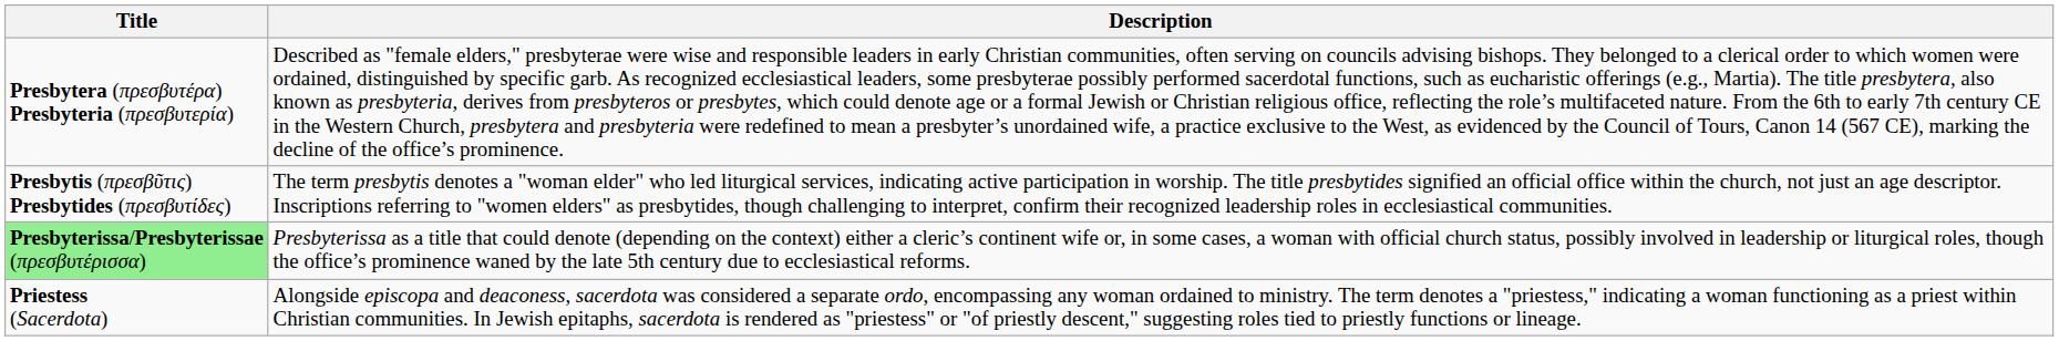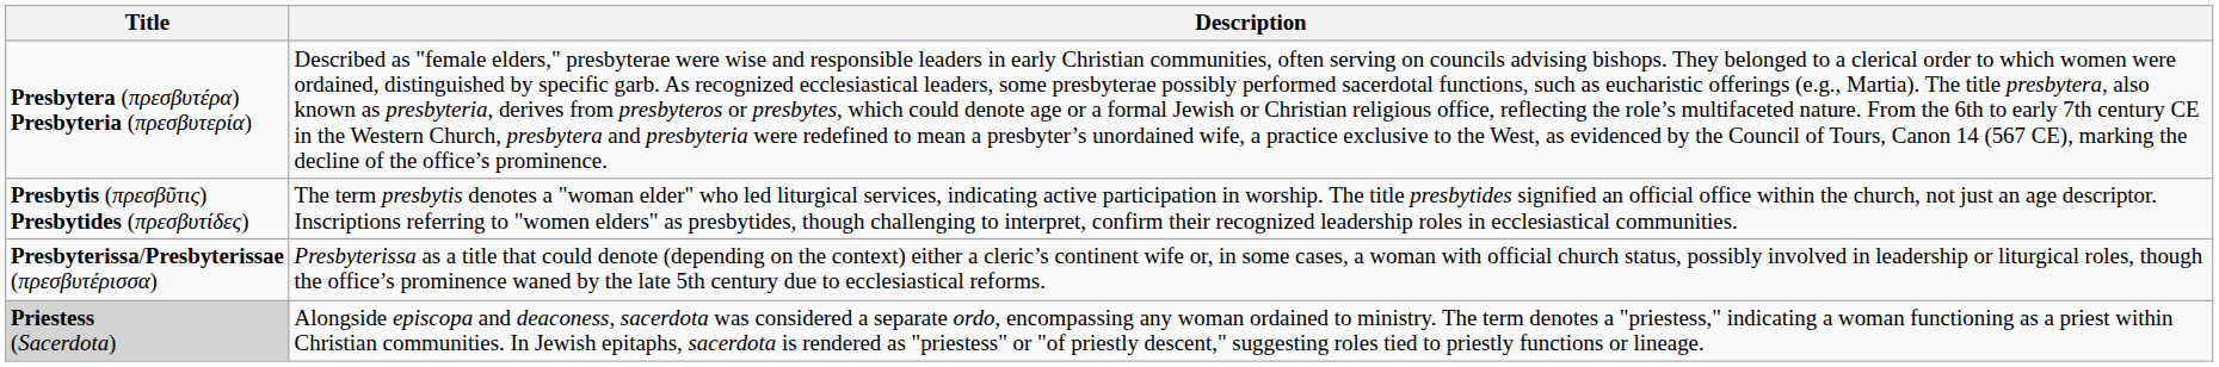Presbyterissa/Presbyterissae (πρεσβυτέρισσα) | Title: lightgreen background -> no background
Priestess (Sacerdota) | Title: no background -> lightgrey background
